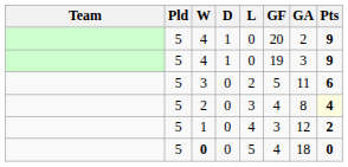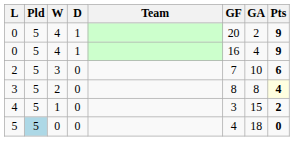columns swapped: Team <-> L
row 3 | GF: 19 -> 16
row 3 | GA: 3 -> 4
row 4 | GF: 5 -> 7
row 4 | GA: 11 -> 10
row 5 | GF: 4 -> 8
row 6 | GA: 12 -> 15
row 7 | Pld: no background -> lightblue background
row 7 | W: bold -> normal
